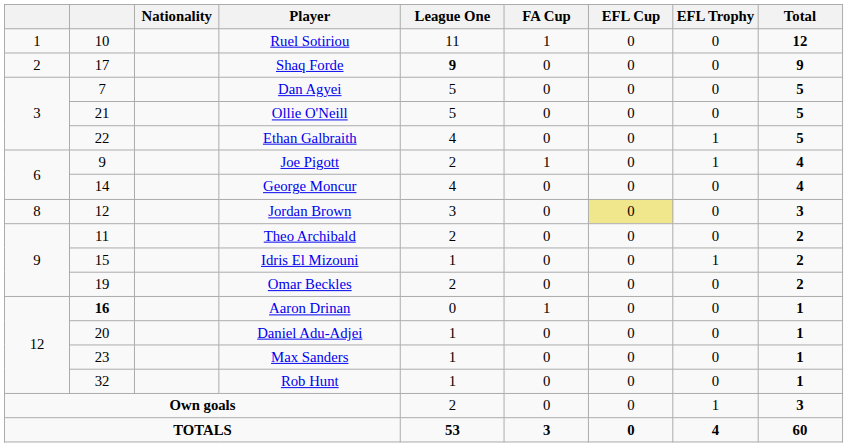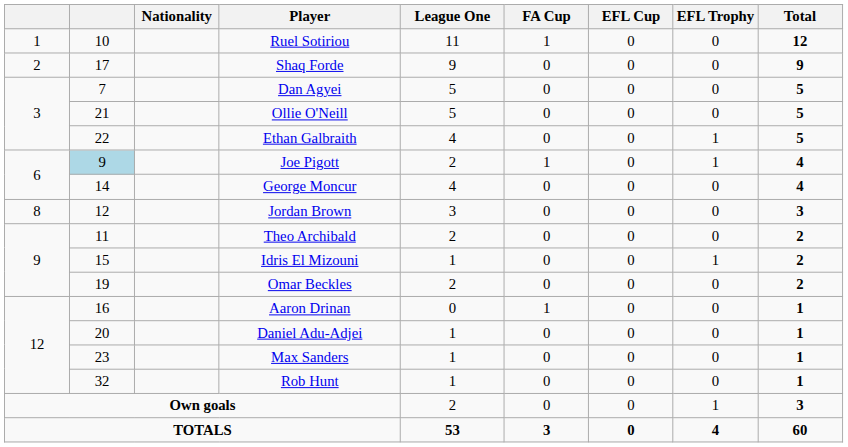Shaq Forde | League One: bold -> normal
Joe Pigott | column 2: no background -> lightblue background
Jordan Brown | EFL Cup: khaki background -> no background
Aaron Drinan | column 2: bold -> normal
